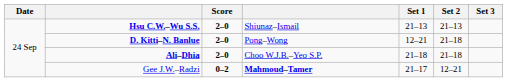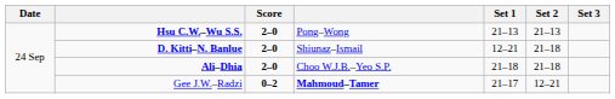Hsu C.W.–Wu S.S. | column 4: Shiunaz–Ismail -> Pong–Wong
D. Kitti–N. Banlue | column 4: Pong–Wong -> Shiunaz–Ismail
